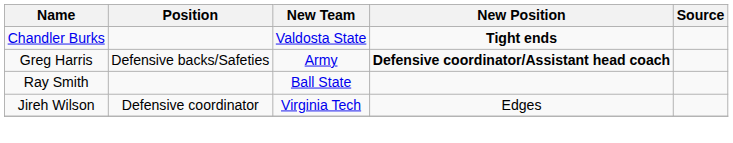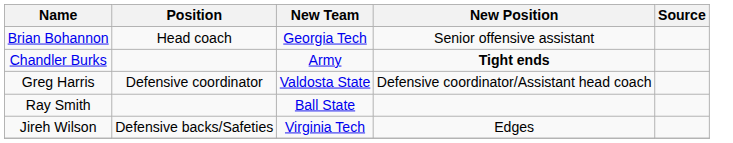+ row: Brian Bohannon | Head coach | Georgia Tech | Senior offensive assistant
Chandler Burks | New Team: Valdosta State -> Army
Greg Harris | Position: Defensive backs/Safeties -> Defensive coordinator
Greg Harris | New Team: Army -> Valdosta State
Greg Harris | New Position: bold -> normal
Jireh Wilson | Position: Defensive coordinator -> Defensive backs/Safeties
